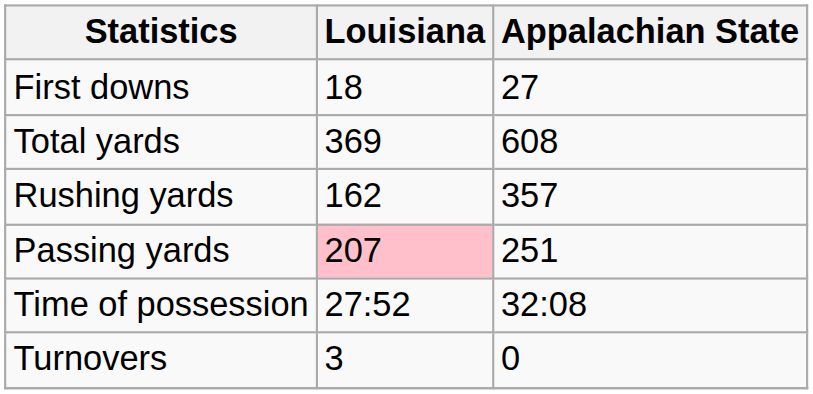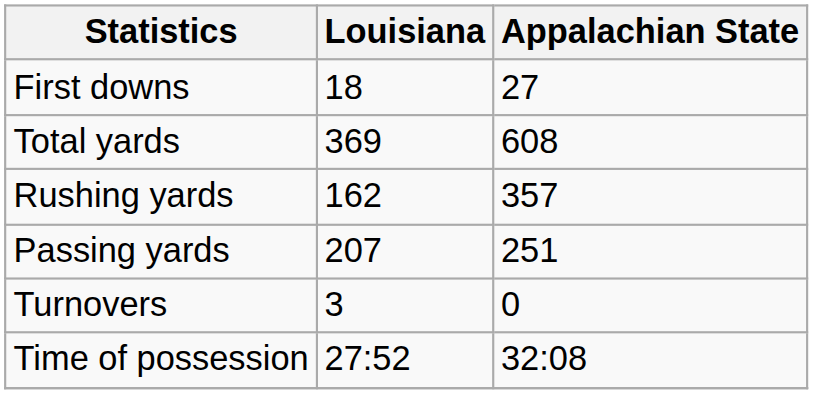Passing yards | Louisiana: pink background -> no background
rows swapped: Turnovers <-> Time of possession
